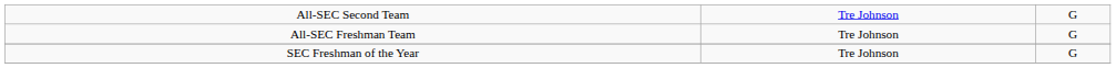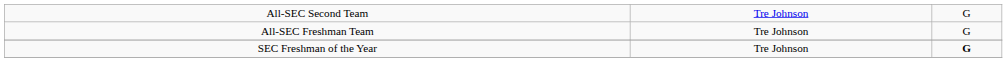SEC Freshman of the Year | column 3: normal -> bold
